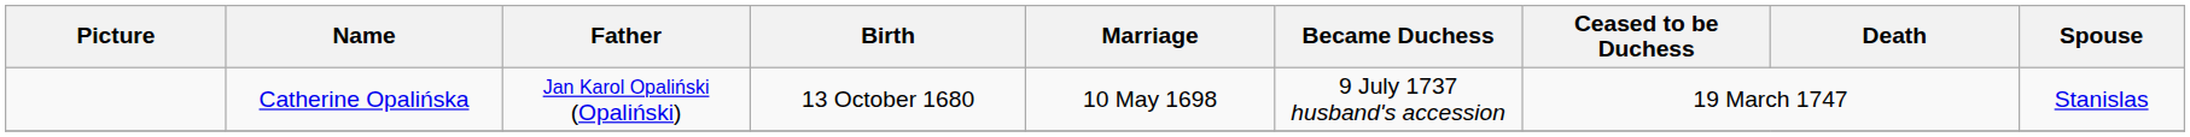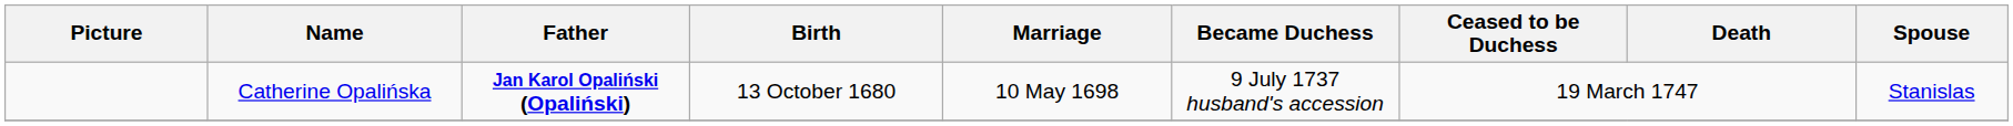Catherine Opalińska | Father: normal -> bold
